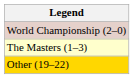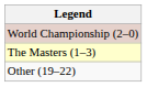row 4 | column 1: gold background -> no background
